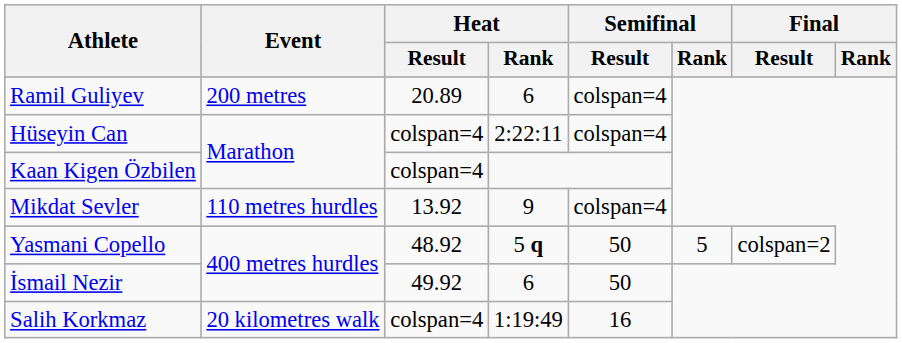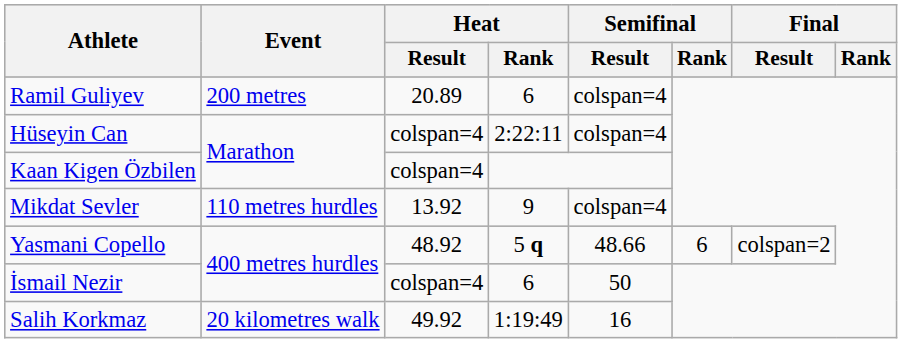Yasmani Copello | Semifinal / Result: 50 -> 48.66
Yasmani Copello | Semifinal / Rank: 5 -> 6
İsmail Nezir | Heat / Result: 49.92 -> colspan=4
Salih Korkmaz | Heat / Result: colspan=4 -> 49.92
